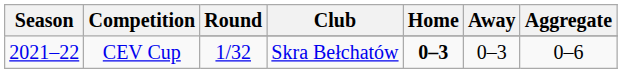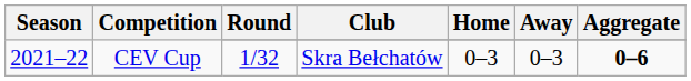Skra Bełchatów | Home: bold -> normal
Skra Bełchatów | Aggregate: normal -> bold
